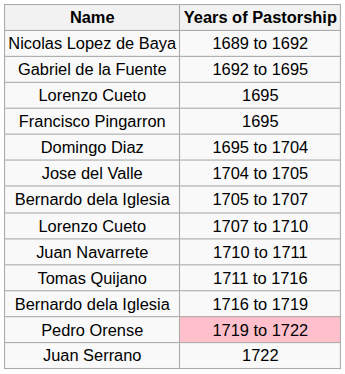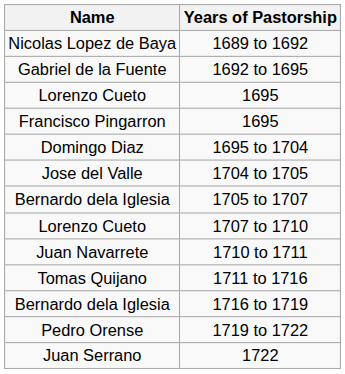row 13 | Years of Pastorship: pink background -> no background
